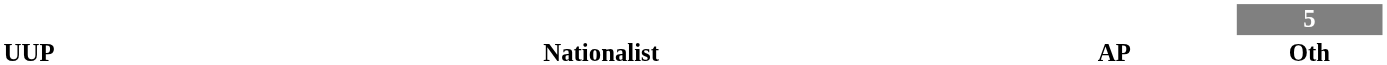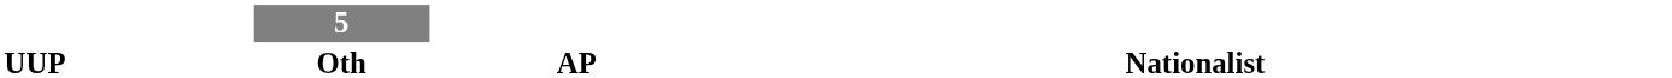columns swapped: 7 <-> 5
